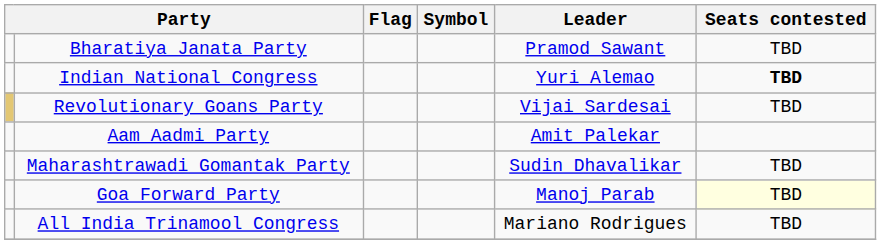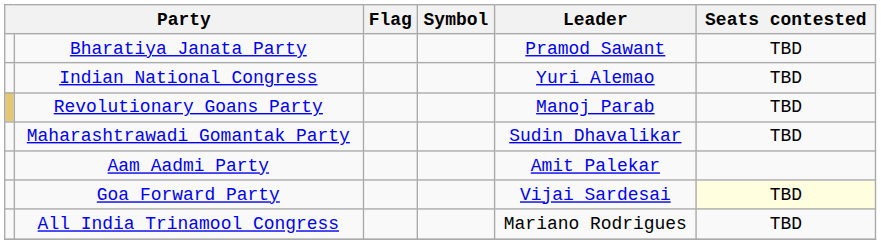Indian National Congress | Seats contested: bold -> normal
Revolutionary Goans Party | Leader: Vijai Sardesai -> Manoj Parab
rows swapped: Aam Aadmi Party <-> Maharashtrawadi Gomantak Party
Goa Forward Party | Leader: Manoj Parab -> Vijai Sardesai
